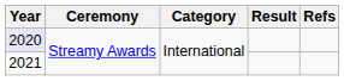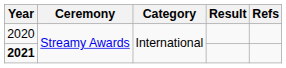2020 | Year: lavender background -> no background
2021 | Year: normal -> bold
